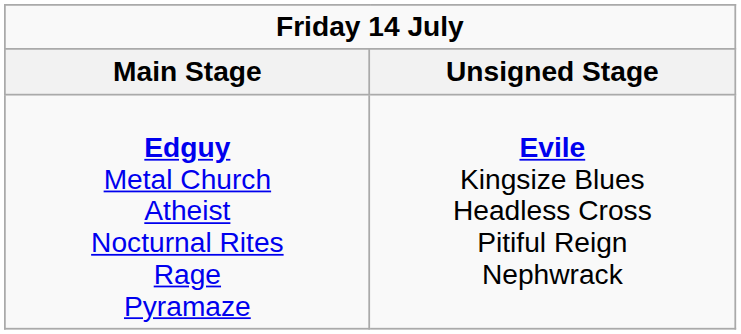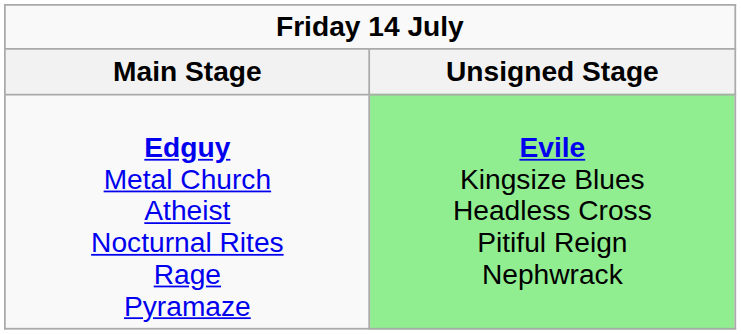Edguy Metal Church Atheist Nocturnal Rites Rage Pyramaze | Unsigned Stage: no background -> lightgreen background
